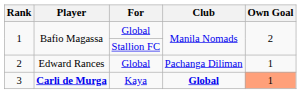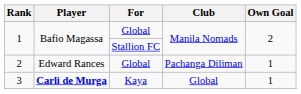3 | Club: bold -> normal
3 | Own Goal: lightsalmon background -> no background
